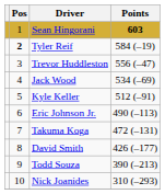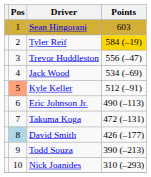Sean Hingorani | Points: bold -> normal
Tyler Reif | Pos: bold -> normal
Tyler Reif | Points: no background -> gold background
Kyle Keller | Pos: no background -> lightsalmon background
David Smith | Pos: no background -> lightblue background
